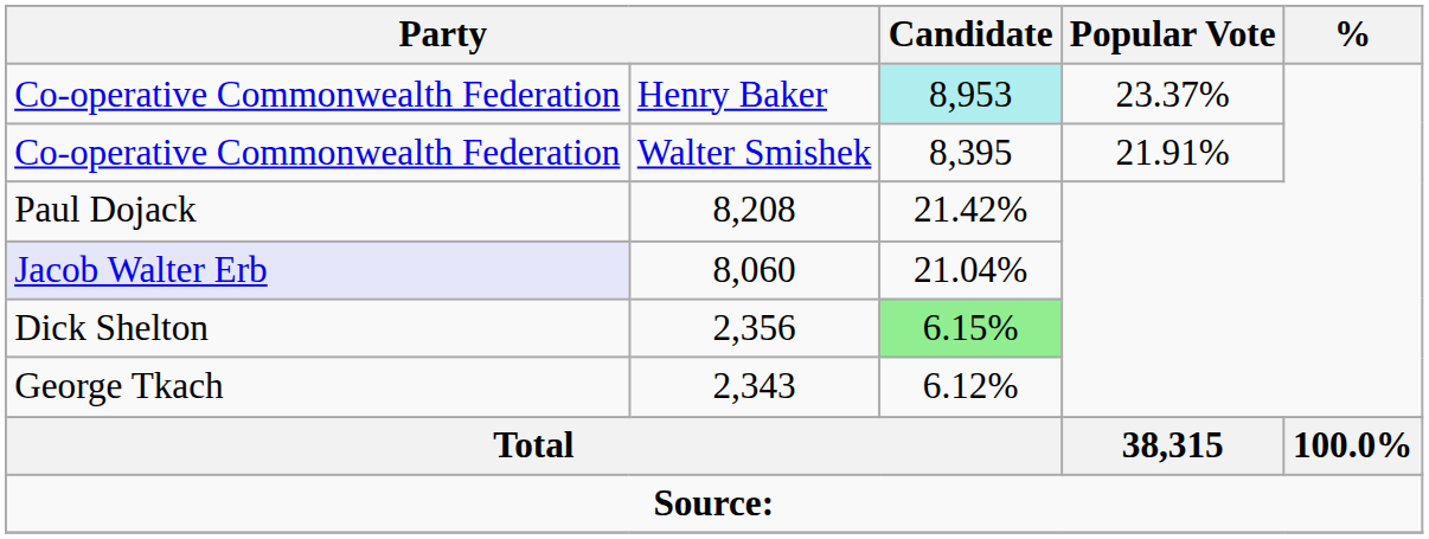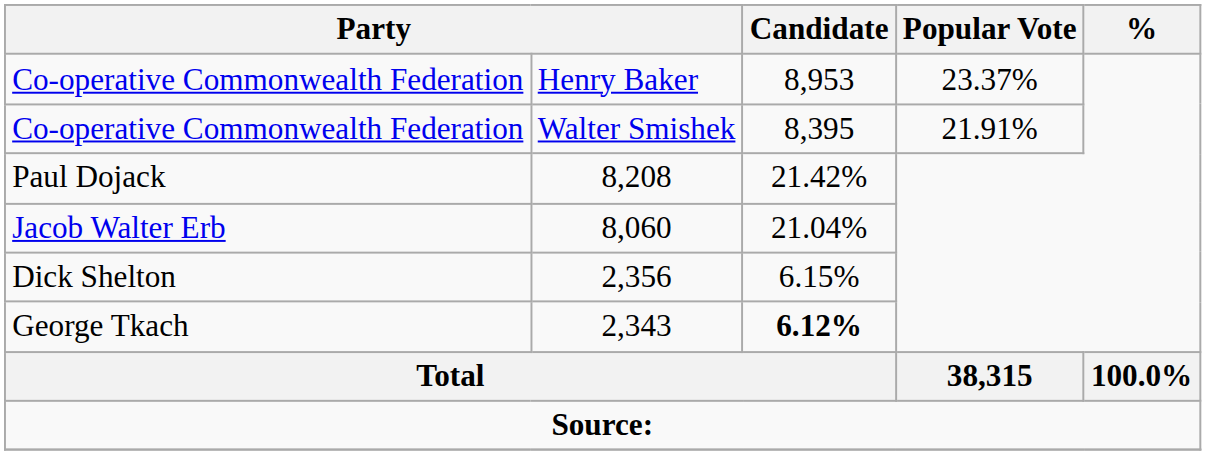Henry Baker | Candidate: paleturquoise background -> no background
8,060 | column 1: lavender background -> no background
2,356 | Candidate: lightgreen background -> no background
2,343 | Candidate: normal -> bold
